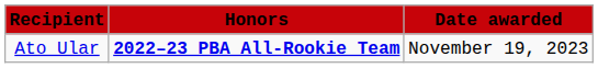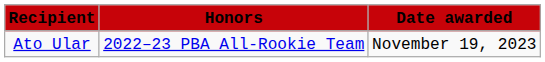row 2 | Honors: bold -> normal
